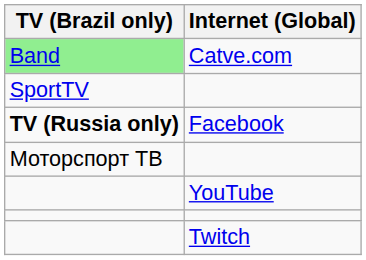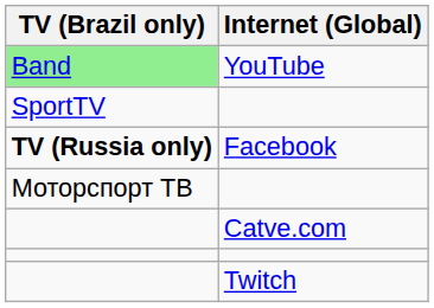row 2 | Internet (Global): Catve.com -> YouTube
row 6 | Internet (Global): YouTube -> Catve.com
